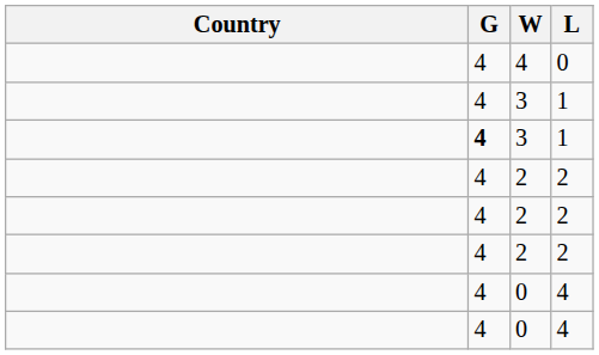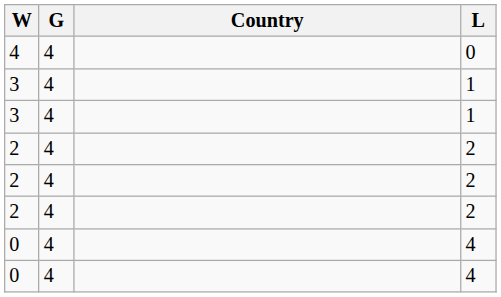columns swapped: Country <-> W
row 4 | G: bold -> normal
